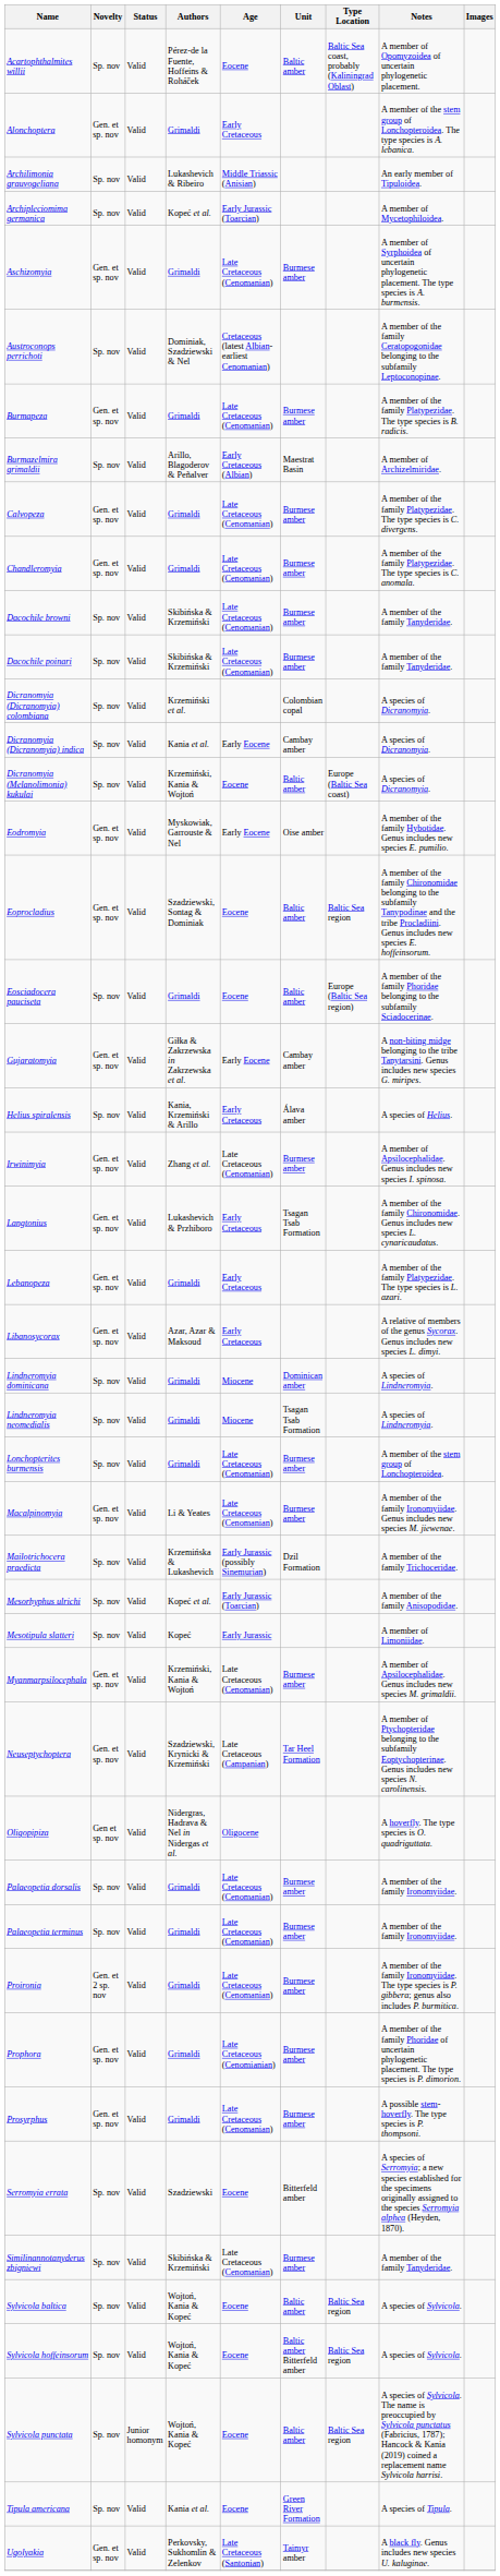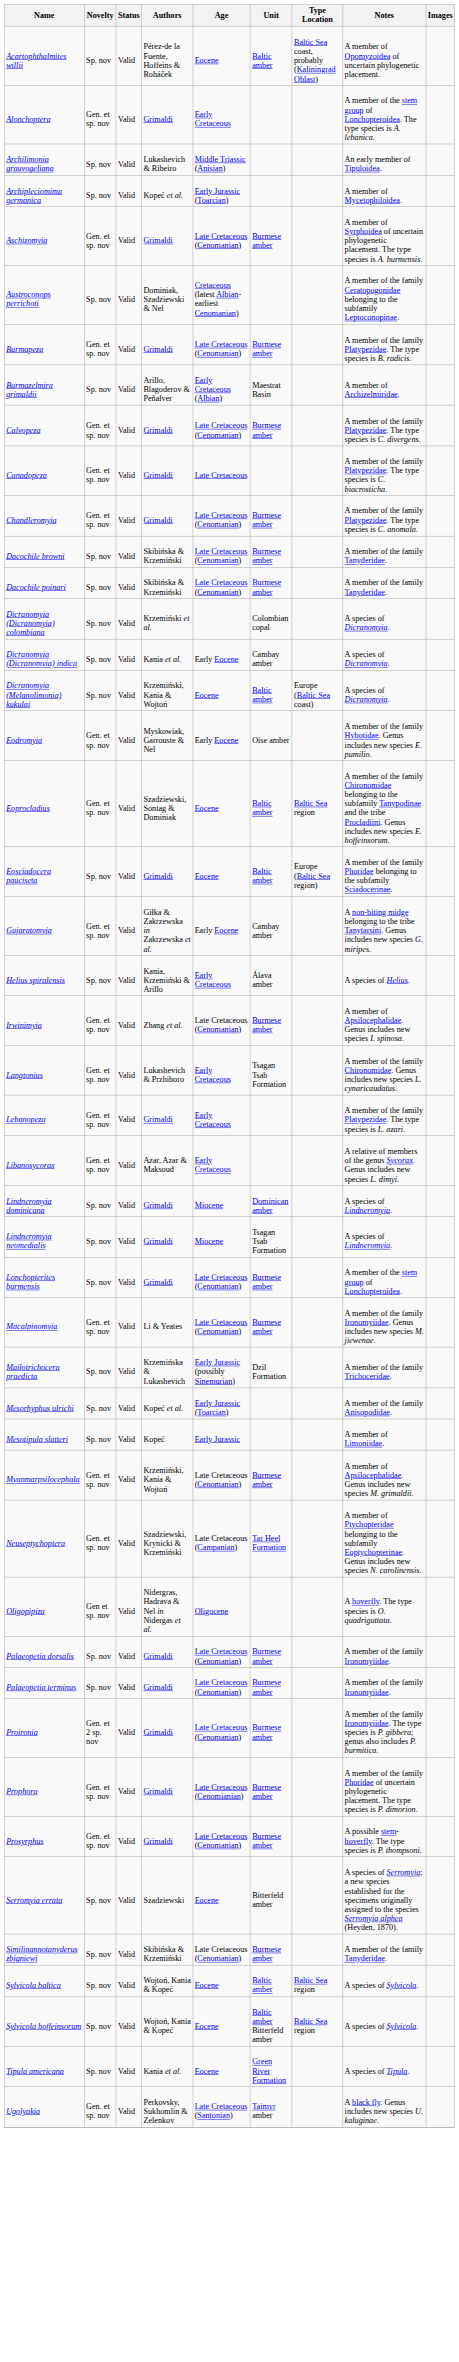+ row: Canadopeza | Gen. et sp. nov | Valid | Grimaldi | Late Cretaceous | A member of the family Platypezidae. The type species is C. biacrosticha.
- row: Sylvicola punctata | Sp. nov | Junior homonym | Wojtoń, Kania & Kopeć | Eocene | Baltic amber | Baltic Sea region | A species of Sylvicola. The name is preoccupied by Sylvicola punctatus (Fabricius, 1787); Hancock & Kania (2019) coined a replacement name Sylvicola harrisi.
